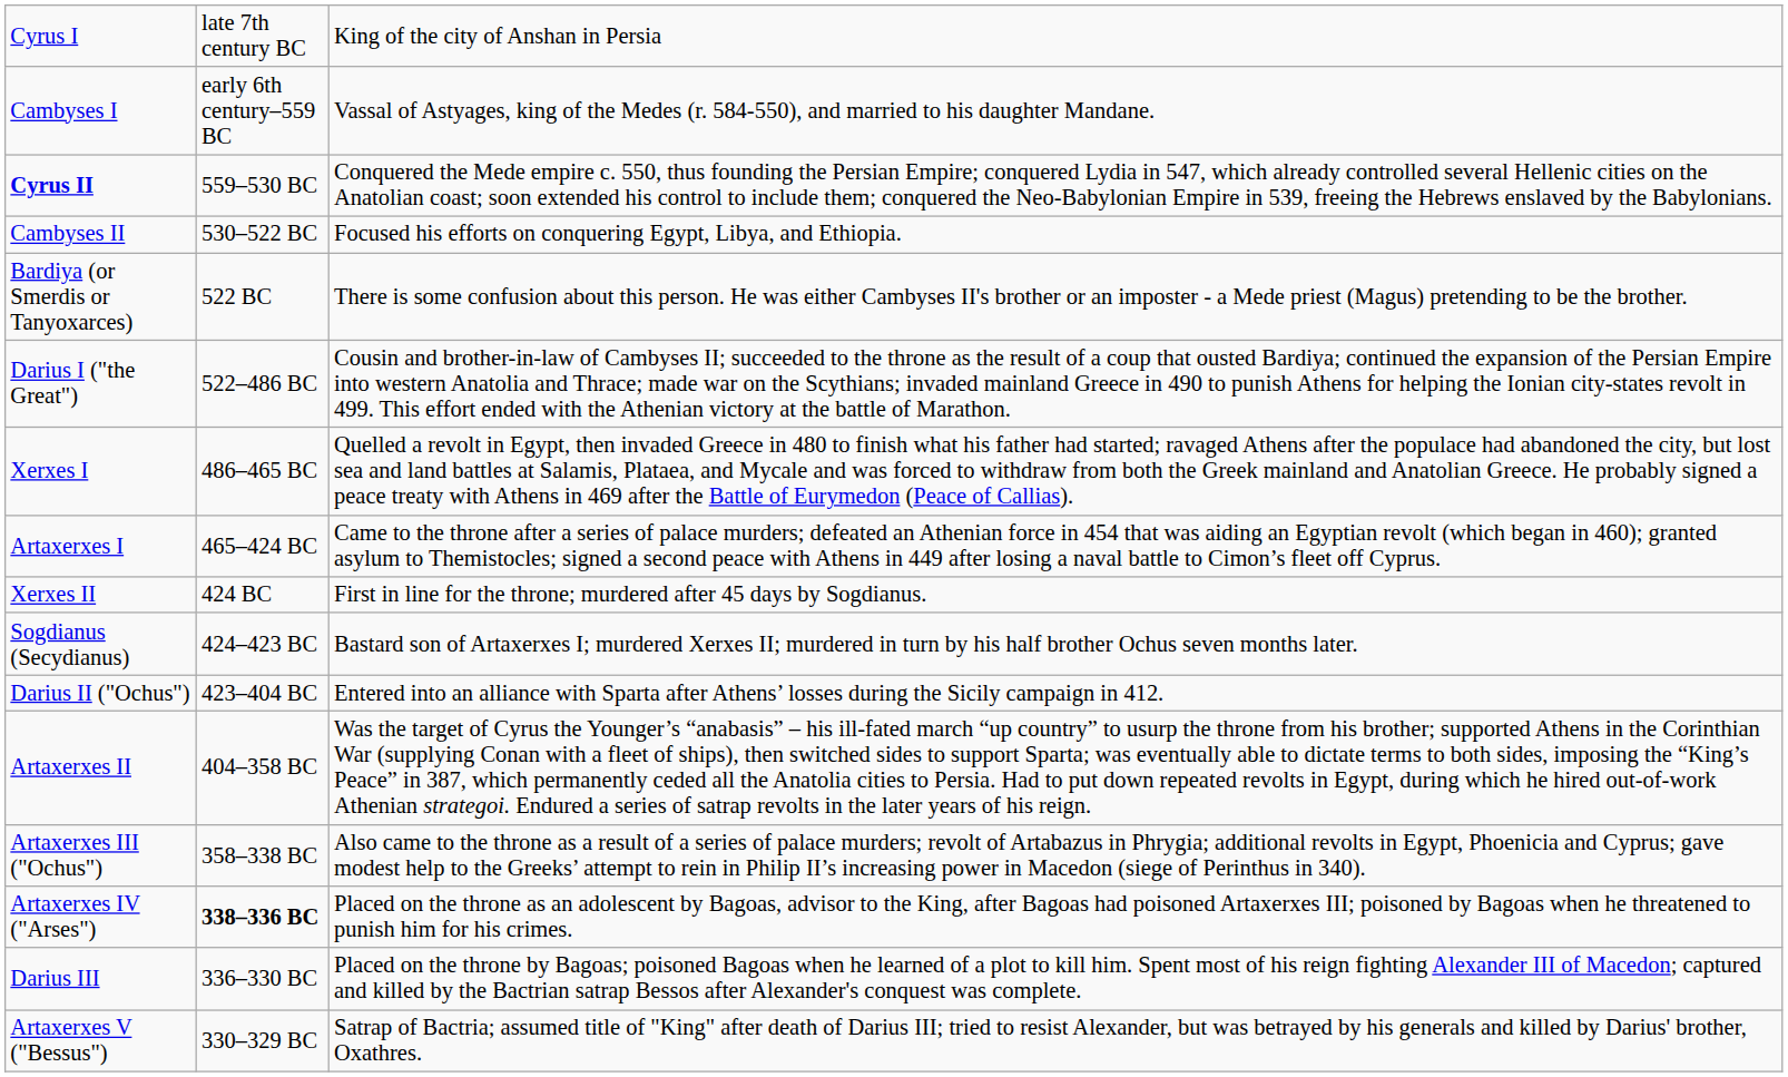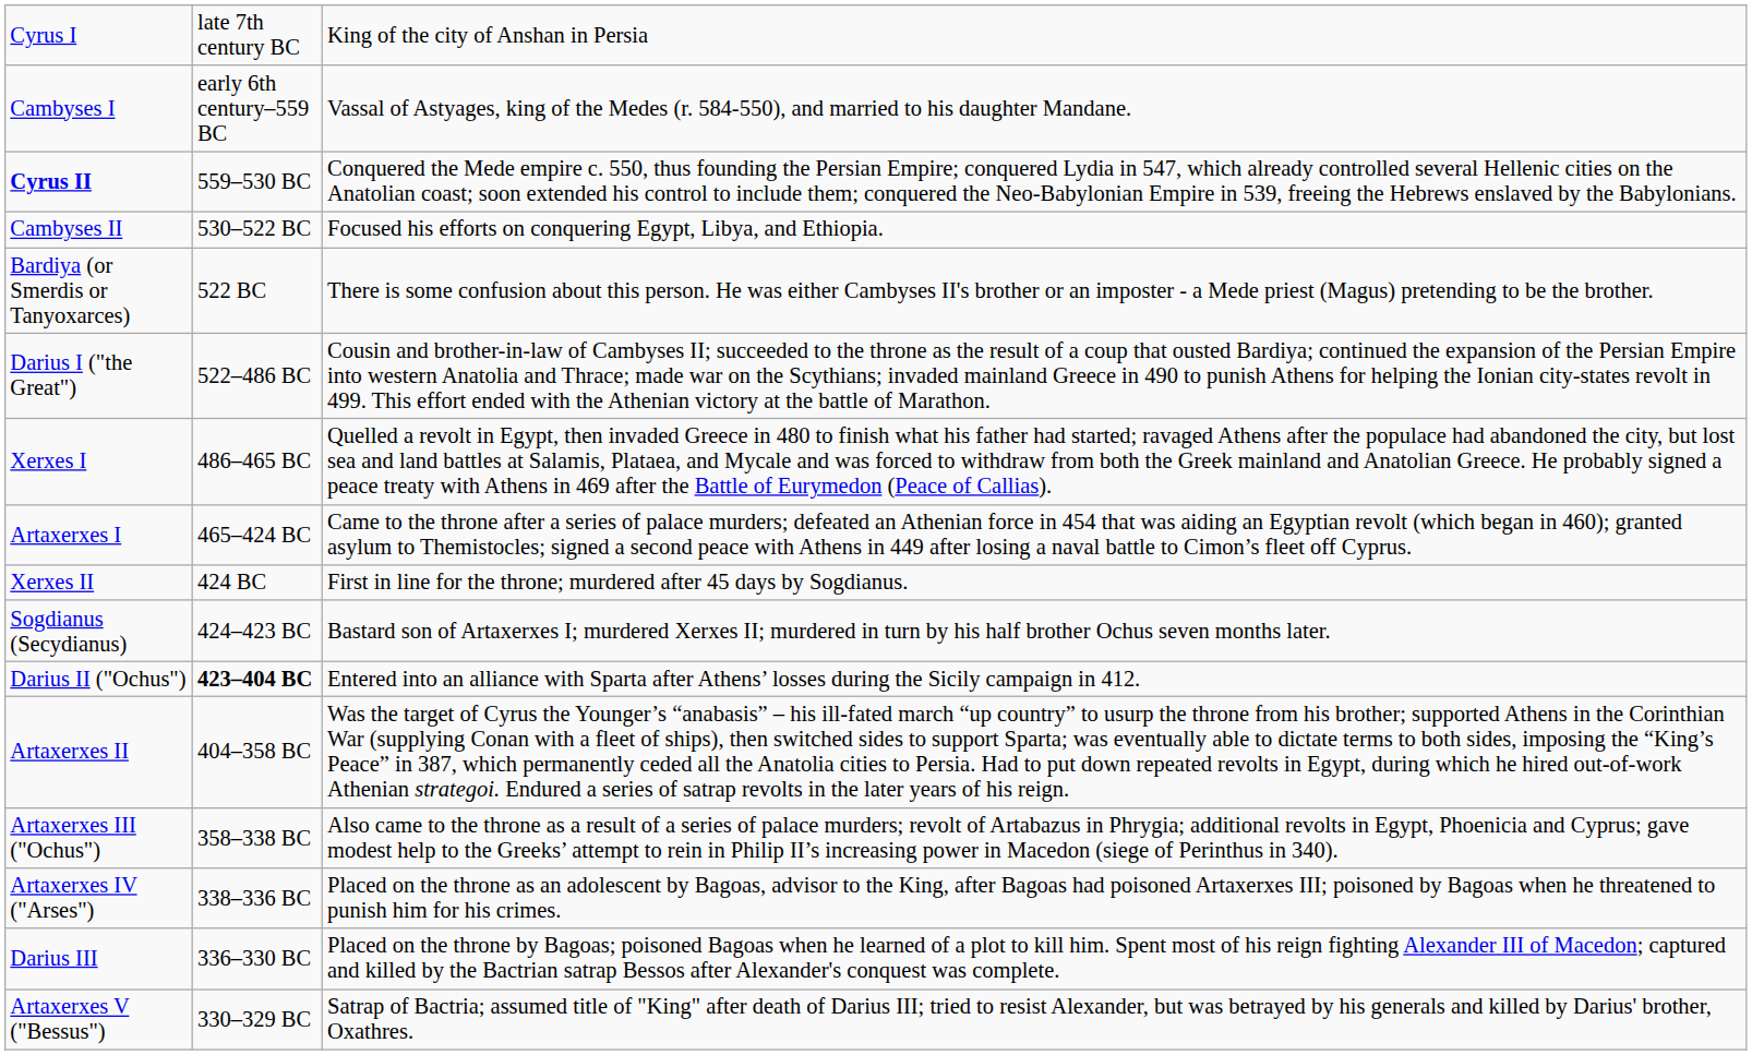Darius II ("Ochus") | column 2: normal -> bold
Artaxerxes IV ("Arses") | column 2: bold -> normal
